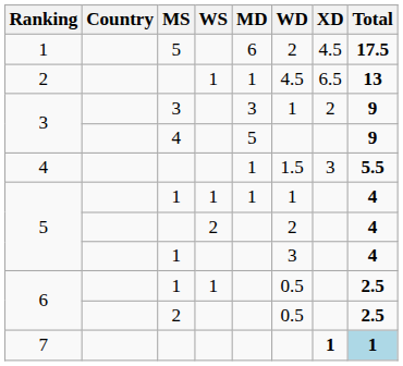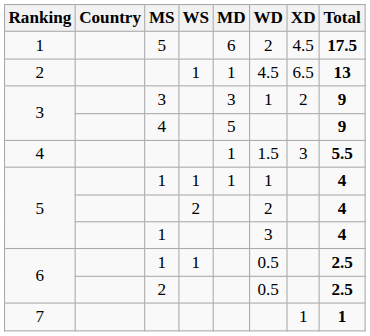7 | XD: bold -> normal
7 | Total: lightblue background -> no background
